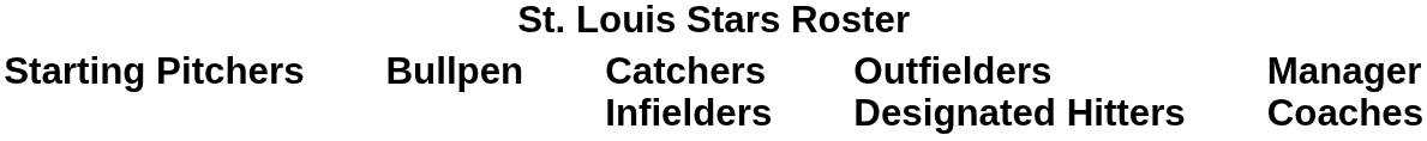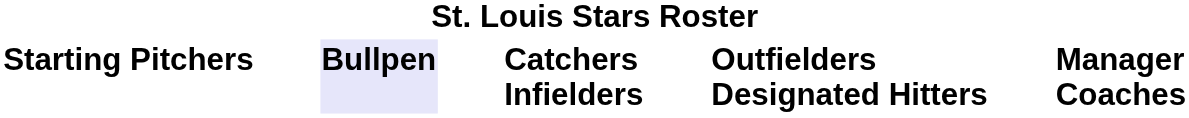Starting Pitchers | column 2: no background -> lavender background
